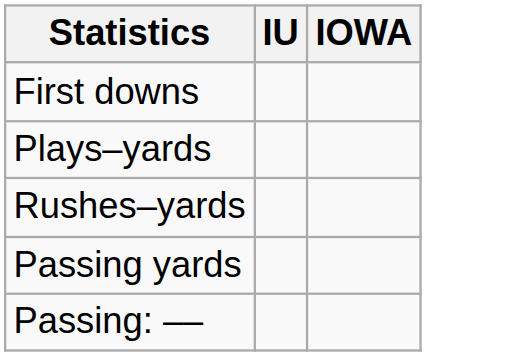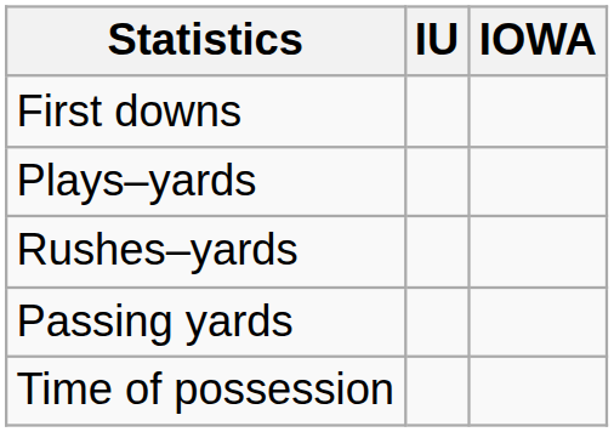- row: Passing: ––
+ row: Time of possession
